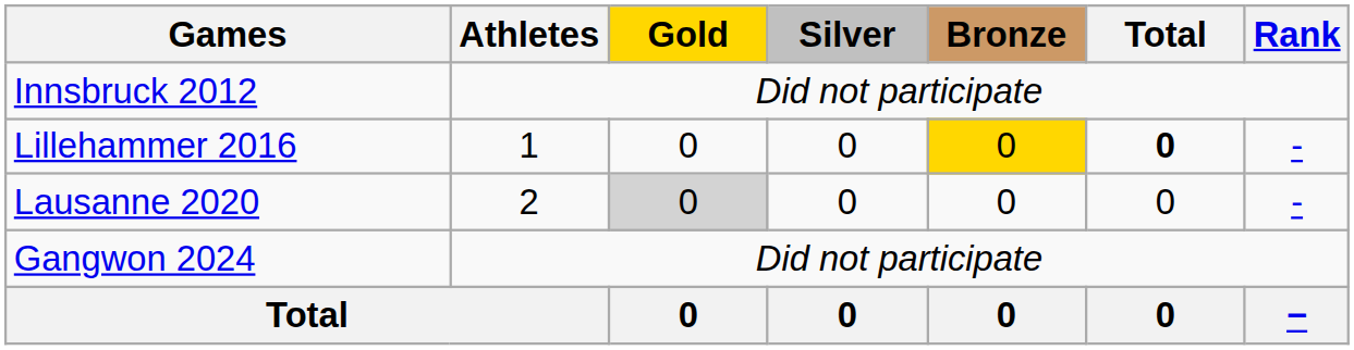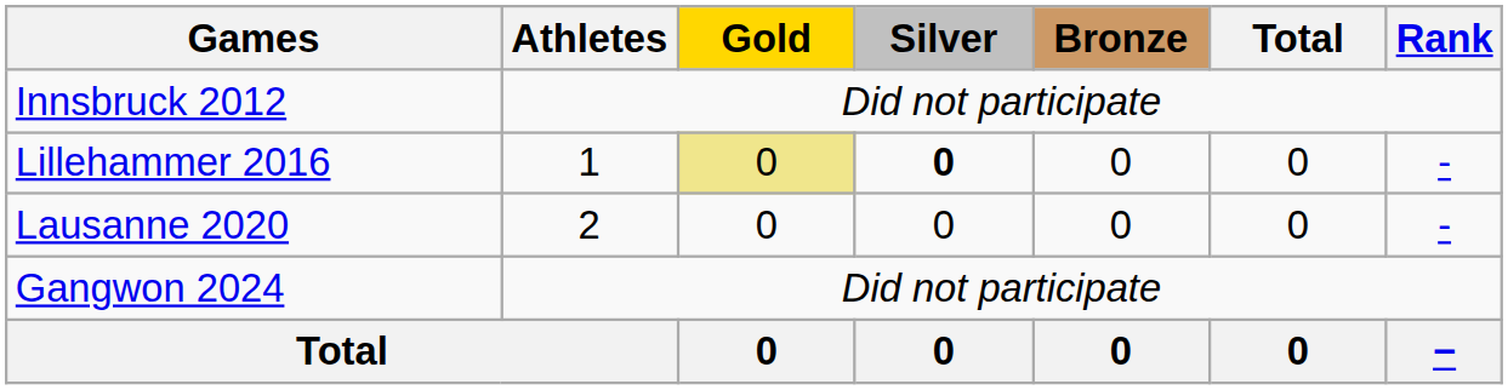Lillehammer 2016 | Gold: no background -> khaki background
Lillehammer 2016 | Silver: normal -> bold
Lillehammer 2016 | Bronze: gold background -> no background
Lillehammer 2016 | Total: bold -> normal
Lausanne 2020 | Gold: lightgrey background -> no background
